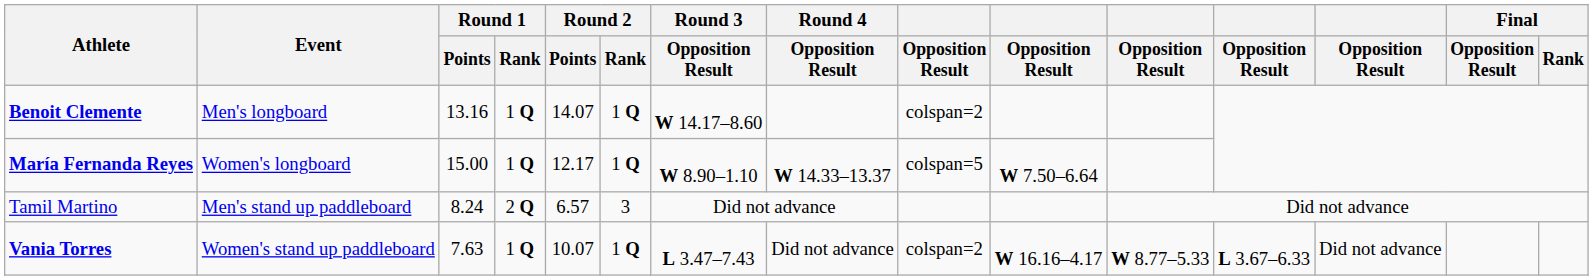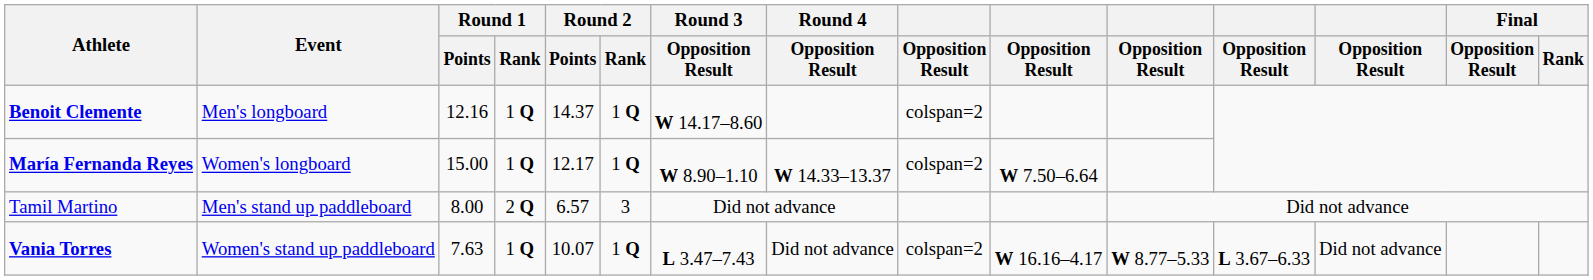Benoit Clemente | Round 1 / Points: 13.16 -> 12.16
Benoit Clemente | Round 2 / Points: 14.07 -> 14.37
María Fernanda Reyes | column 9: colspan=5 -> colspan=2
Tamil Martino | Round 1 / Points: 8.24 -> 8.00
